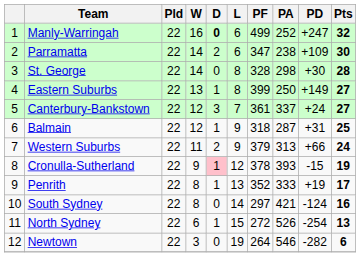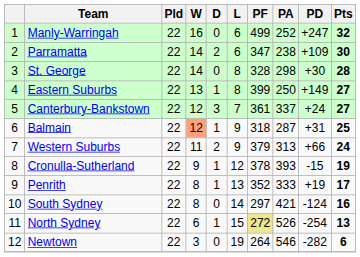Manly-Warringah | D: bold -> normal
Balmain | W: no background -> lightsalmon background
Cronulla-Sutherland | D: pink background -> no background
North Sydney | PF: no background -> khaki background
